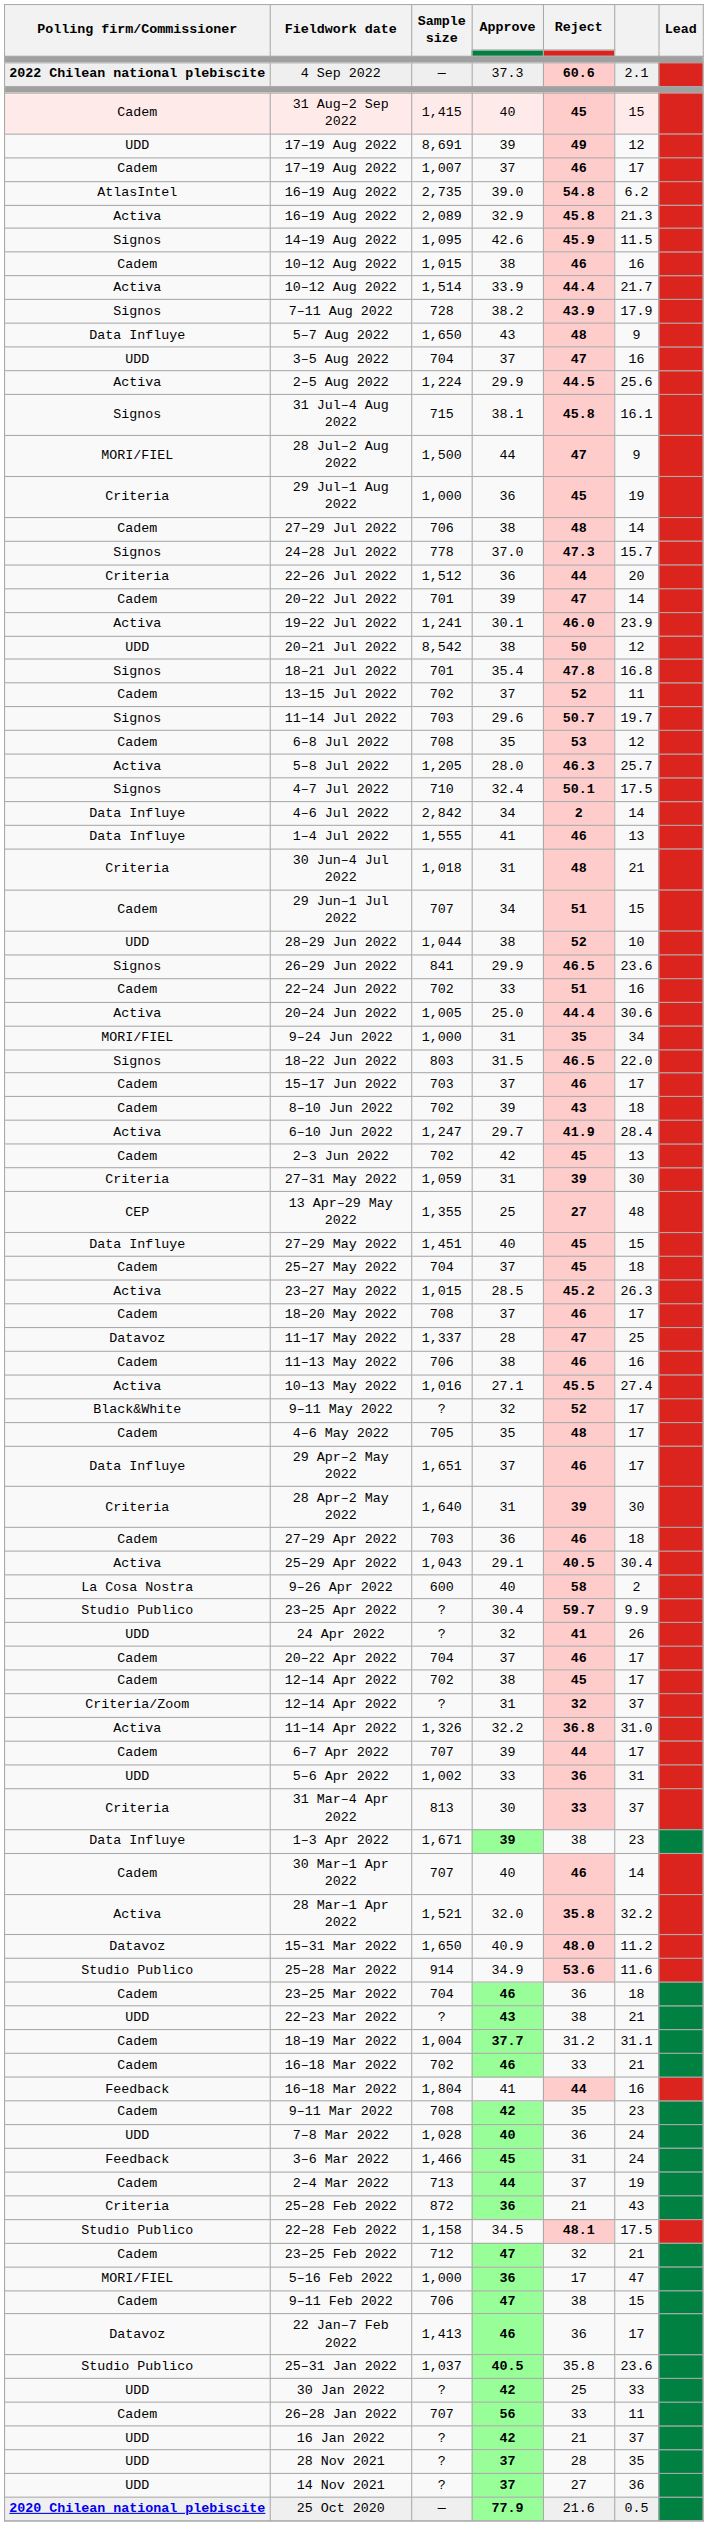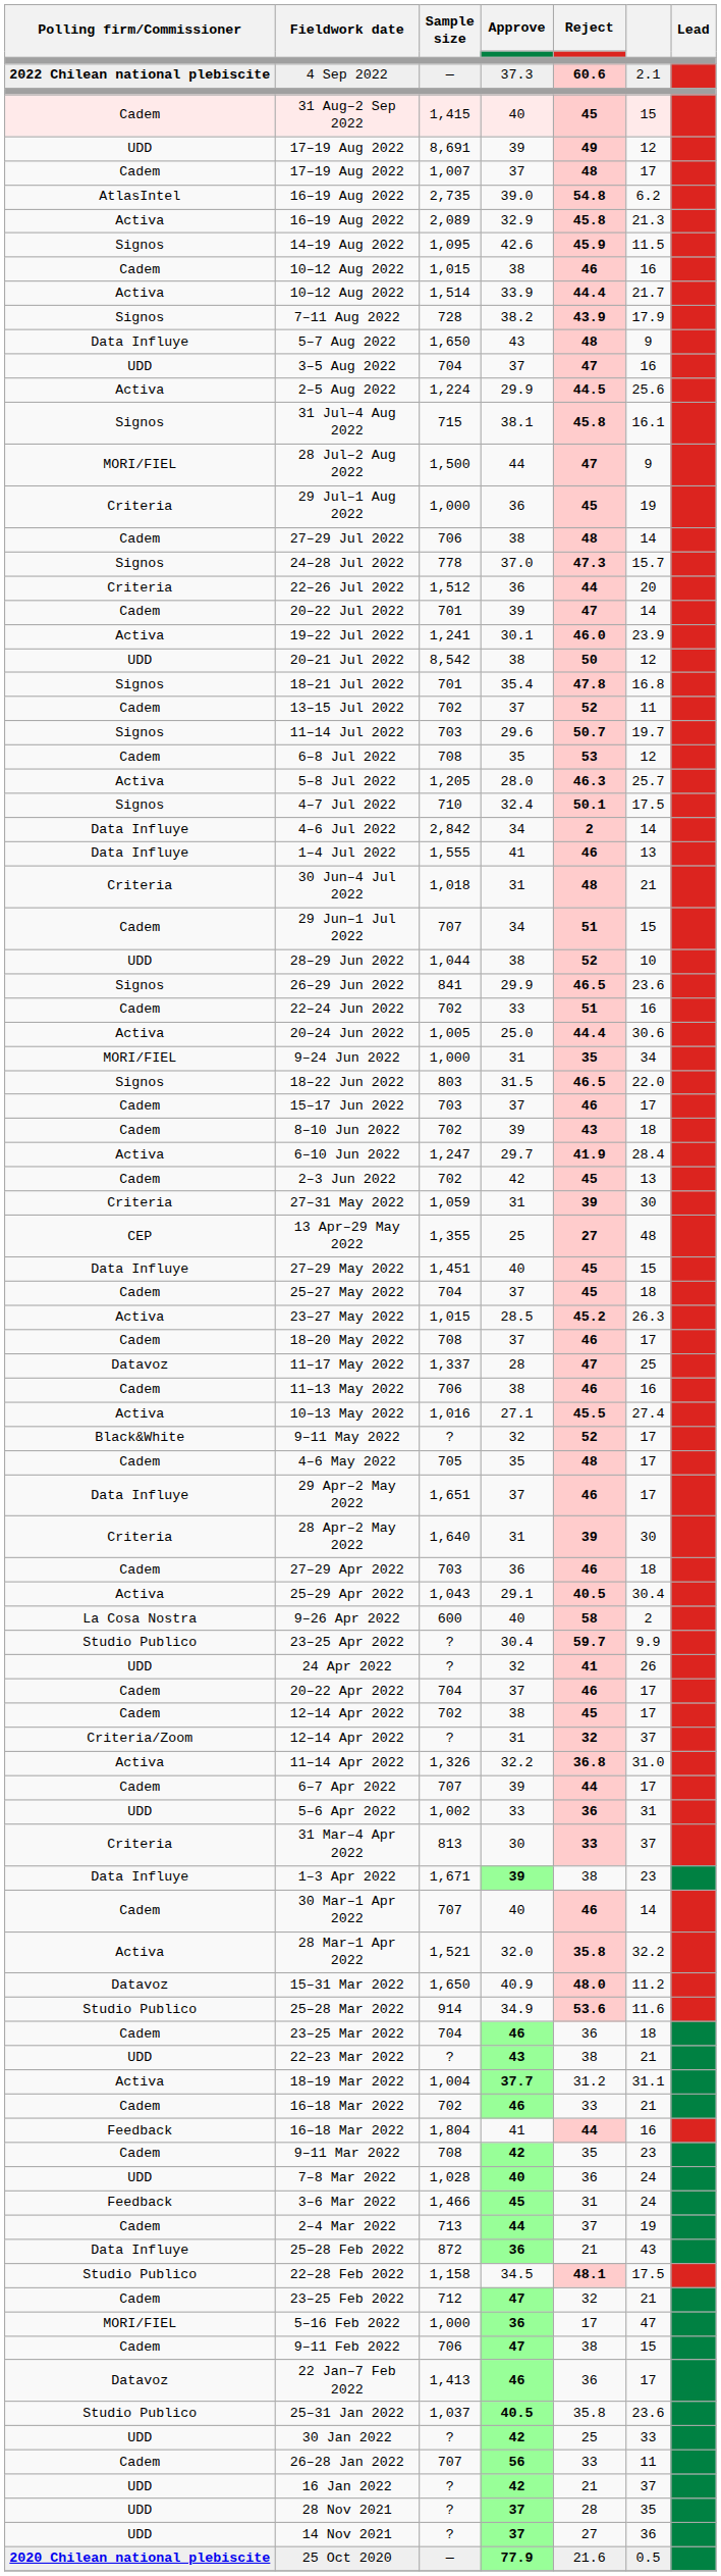17–19 Aug 2022 / 1,007 | Reject: 46 -> 48
18–19 Mar 2022 | Polling firm/Commissioner: Cadem -> Activa
25–28 Feb 2022 | Polling firm/Commissioner: Criteria -> Data Influye
